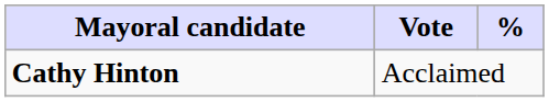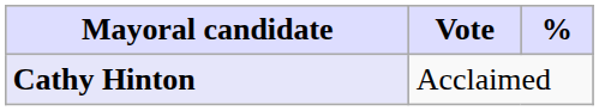Cathy Hinton | Mayoral candidate: no background -> lavender background
